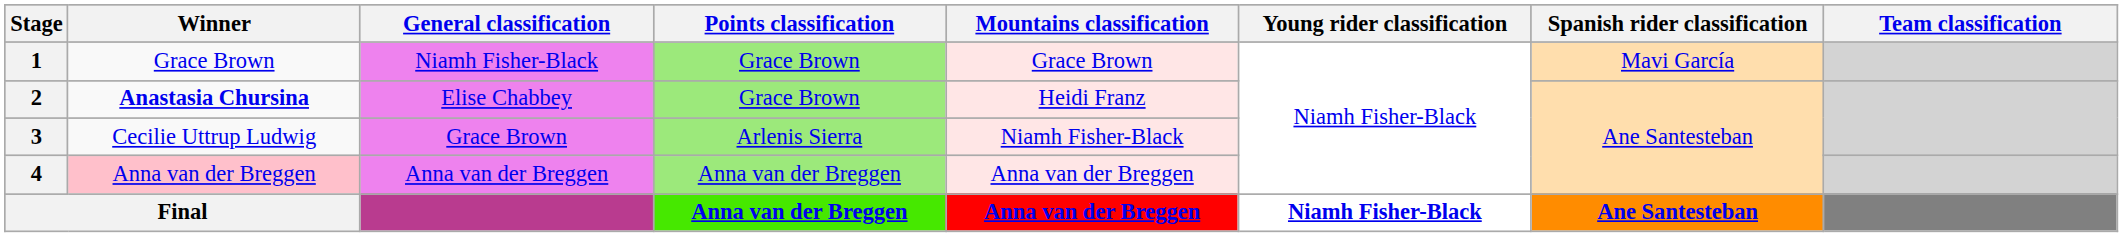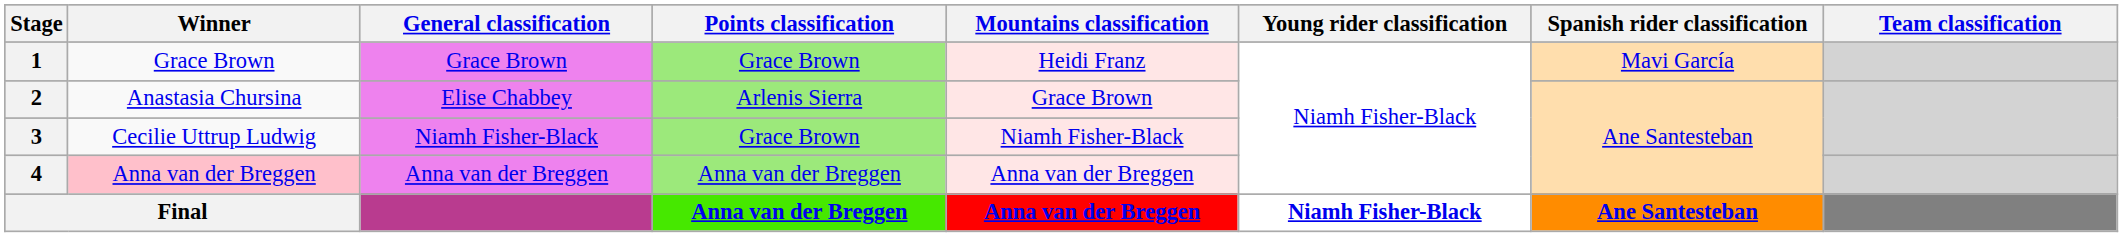1 | General classification: Niamh Fisher-Black -> Grace Brown
1 | Mountains classification: Grace Brown -> Heidi Franz
2 | Winner: bold -> normal
2 | Points classification: Grace Brown -> Arlenis Sierra
2 | Mountains classification: Heidi Franz -> Grace Brown
3 | General classification: Grace Brown -> Niamh Fisher-Black
3 | Points classification: Arlenis Sierra -> Grace Brown
